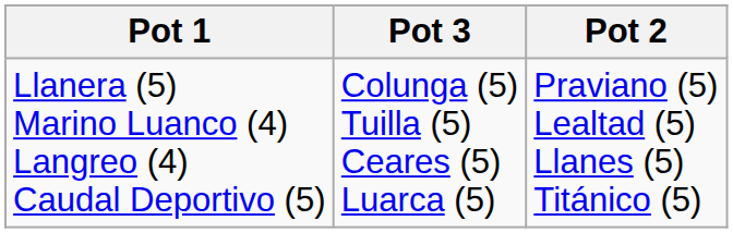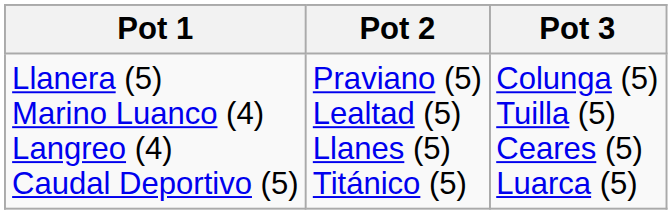columns swapped: Pot 2 <-> Pot 3
